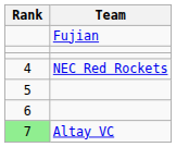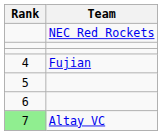row 2 | Team: Fujian -> NEC Red Rockets
row 5 | Team: NEC Red Rockets -> Fujian
